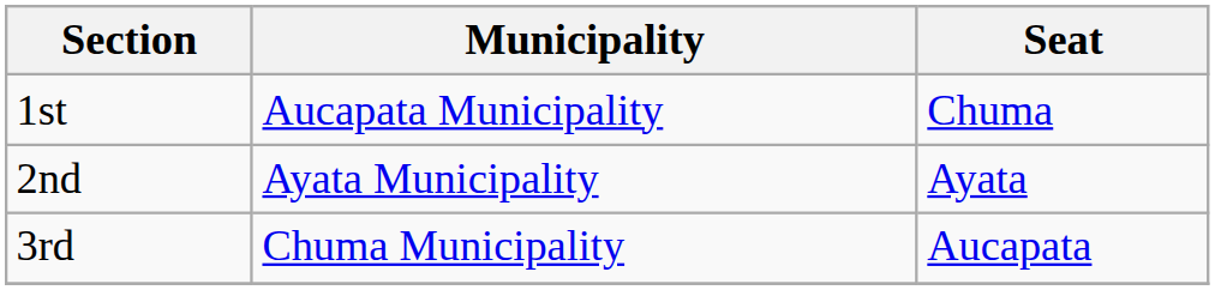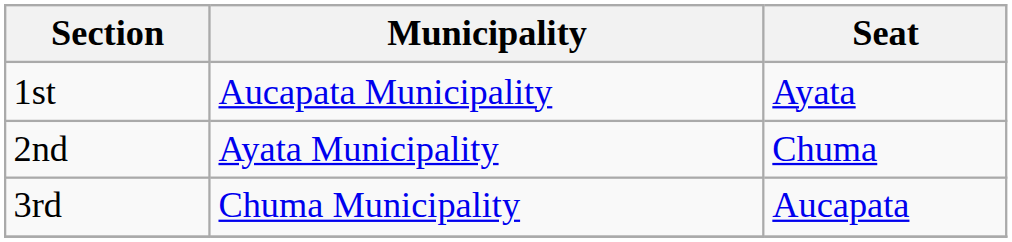1st | Seat: Chuma -> Ayata
2nd | Seat: Ayata -> Chuma
